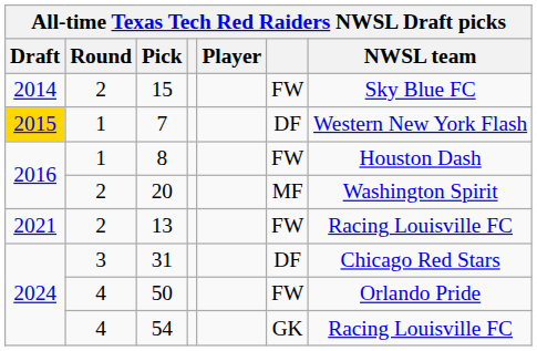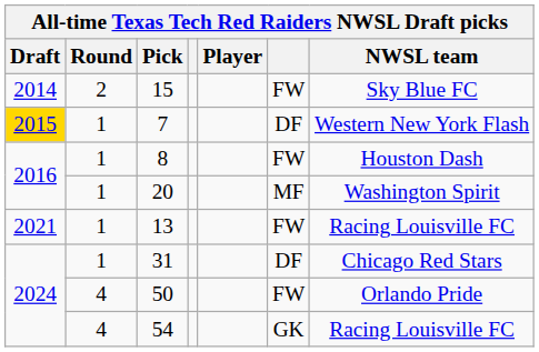20 | Round: 2 -> 1
13 | Round: 2 -> 1
31 | Round: 3 -> 1
